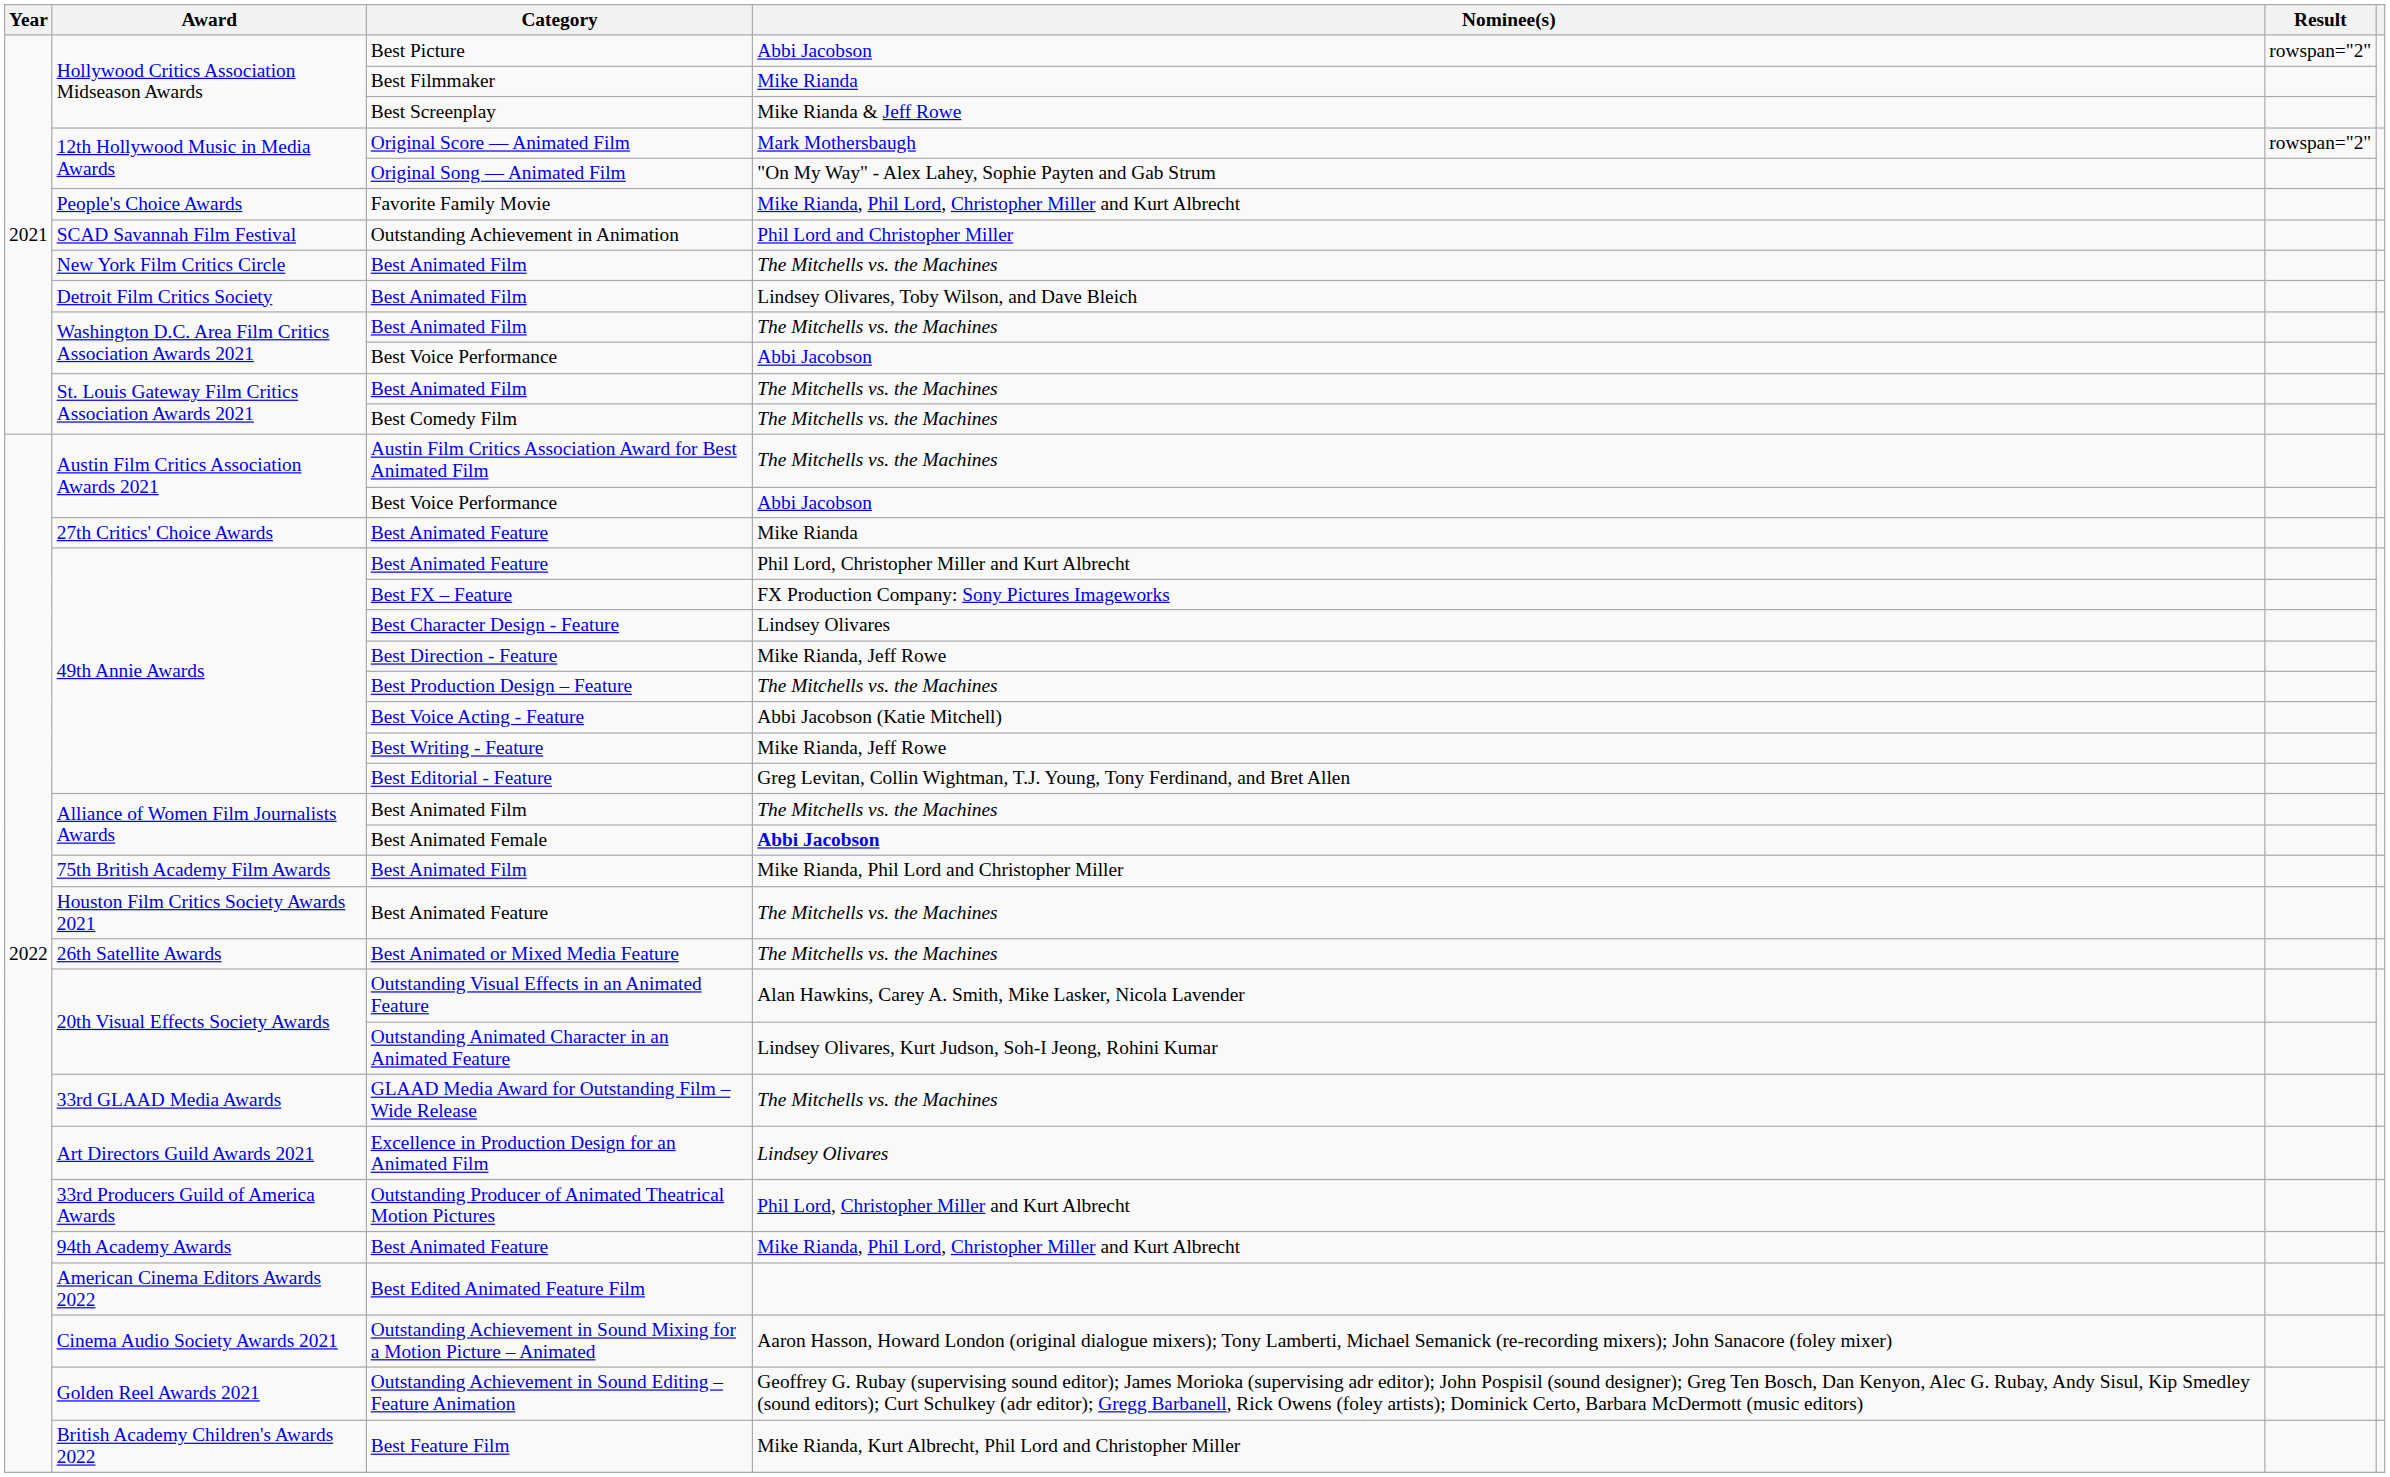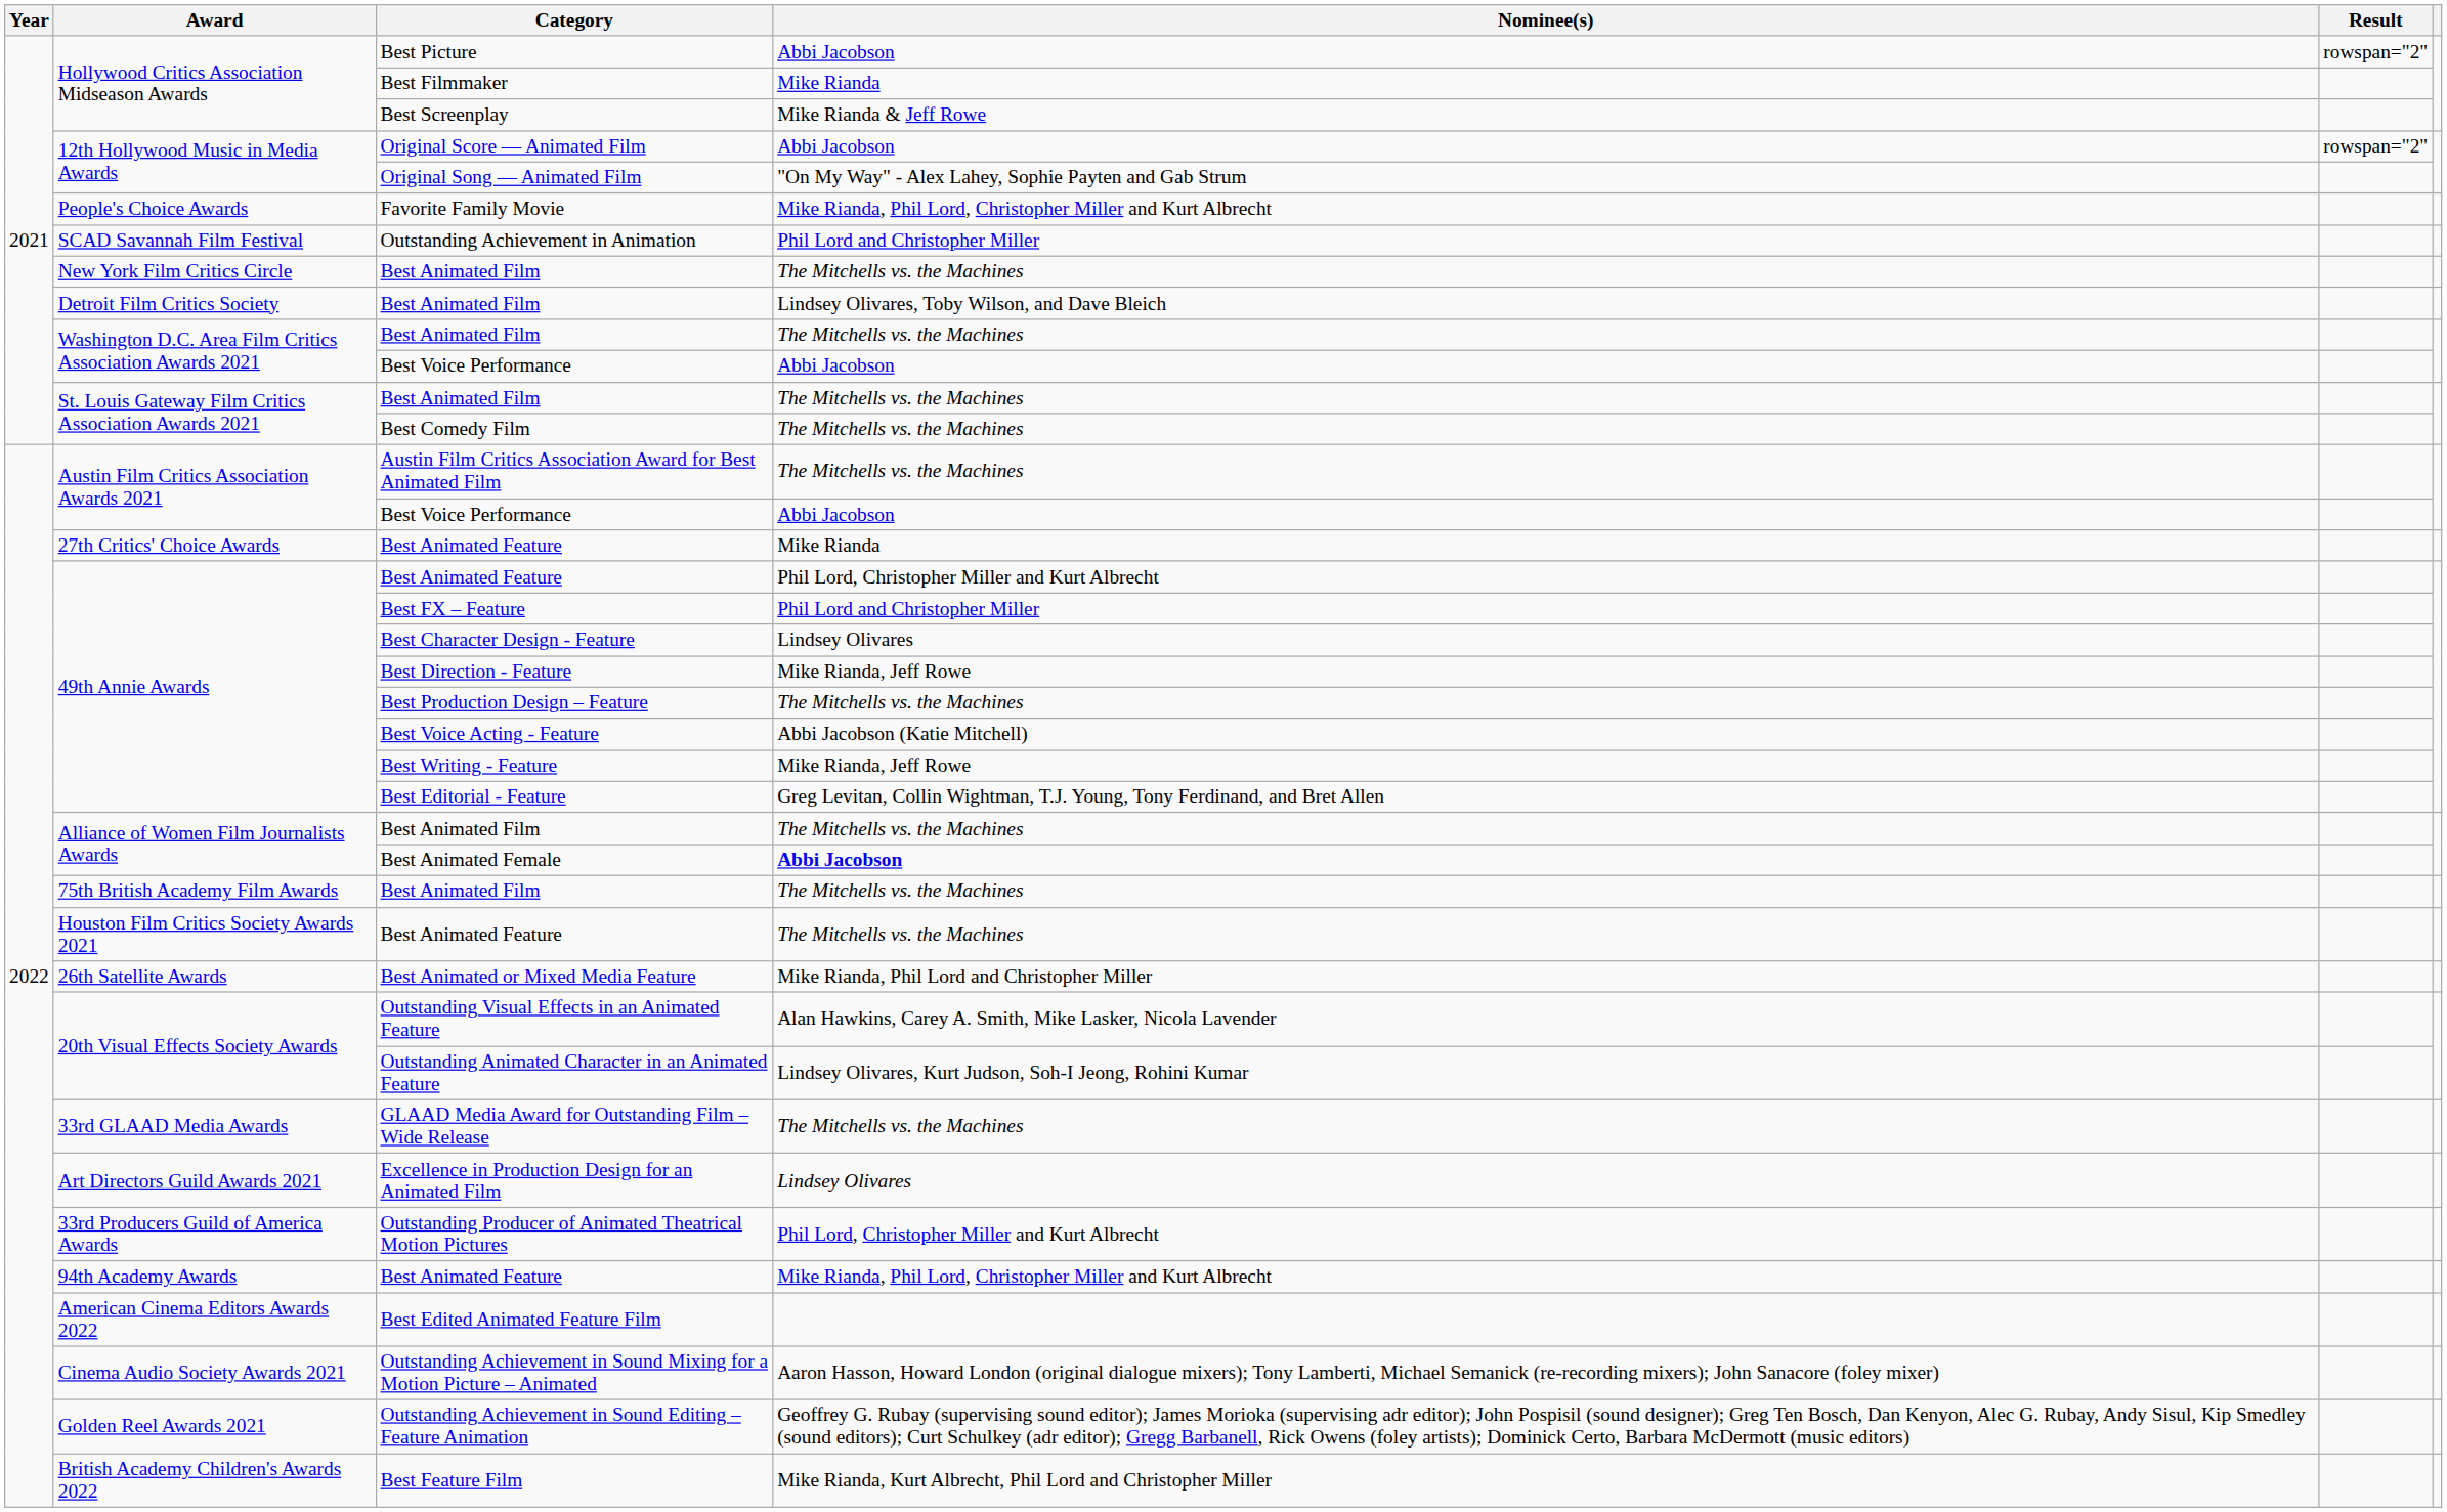Original Score — Animated Film | Nominee(s): Mark Mothersbaugh -> Abbi Jacobson
Best FX – Feature | Nominee(s): FX Production Company: Sony Pictures Imageworks -> Phil Lord and Christopher Miller
75th British Academy Film Awards / Best Animated Film | Nominee(s): Mike Rianda, Phil Lord and Christopher Miller -> The Mitchells vs. the Machines
Best Animated or Mixed Media Feature | Nominee(s): The Mitchells vs. the Machines -> Mike Rianda, Phil Lord and Christopher Miller
